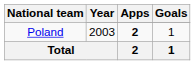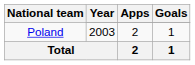2003 | Apps: bold -> normal
